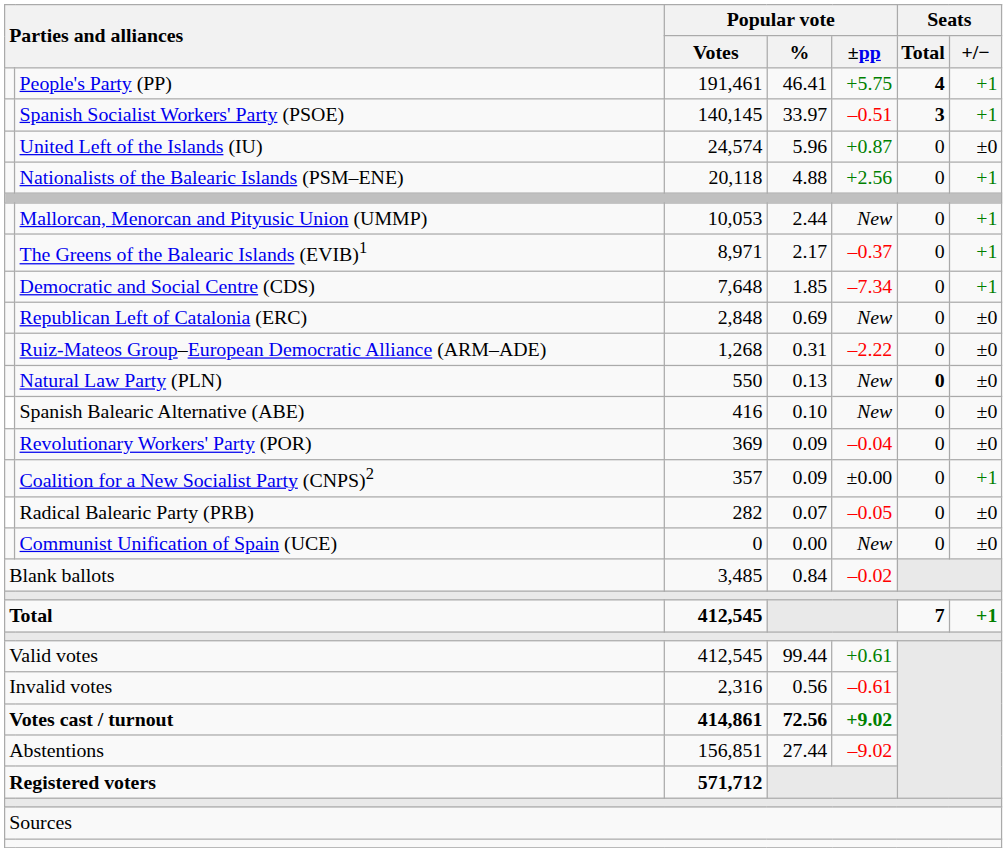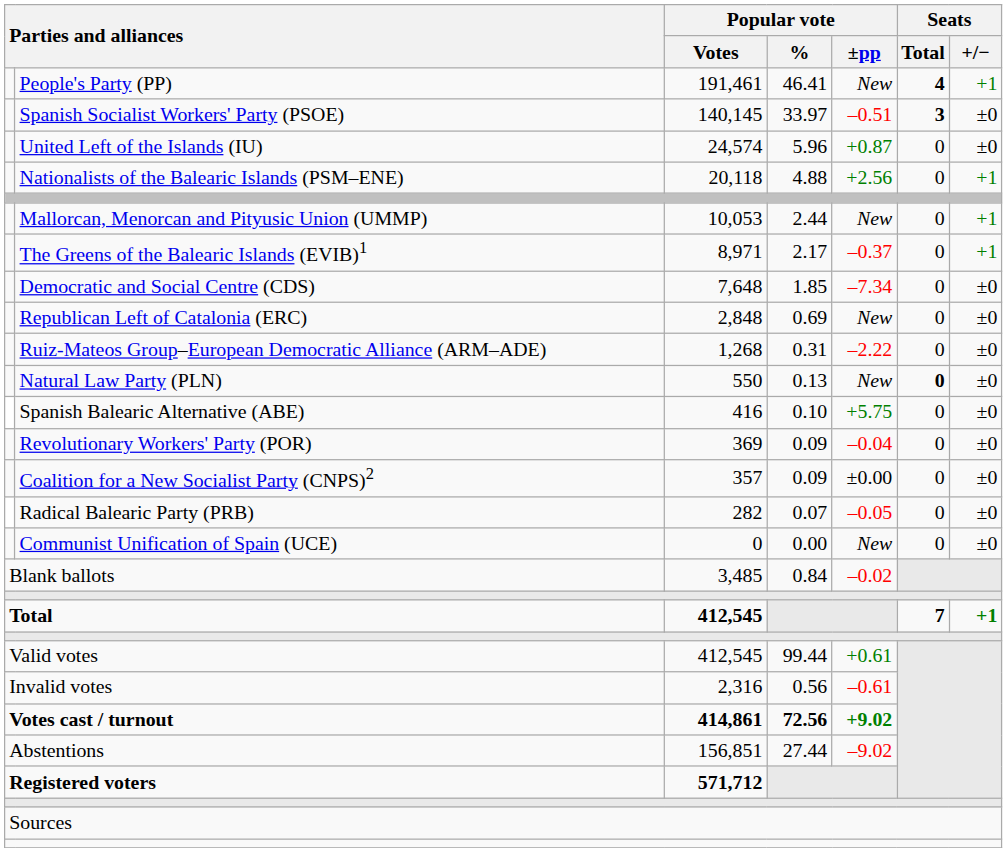People's Party (PP) | Popular vote / ±pp: +5.75 -> New
Spanish Socialist Workers' Party (PSOE) | Seats / +/−: +1 -> ±0
Democratic and Social Centre (CDS) | Seats / +/−: +1 -> ±0
Spanish Balearic Alternative (ABE) | Popular vote / ±pp: New -> +5.75
Coalition for a New Socialist Party (CNPS)2 | Seats / +/−: +1 -> ±0
